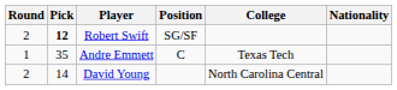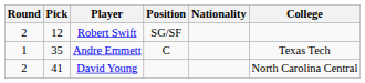columns swapped: Nationality <-> College
Robert Swift | Pick: bold -> normal
David Young | Pick: 14 -> 41
